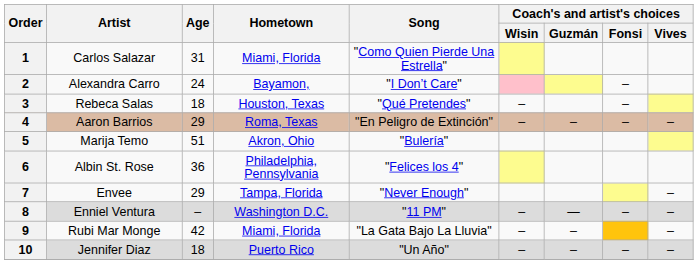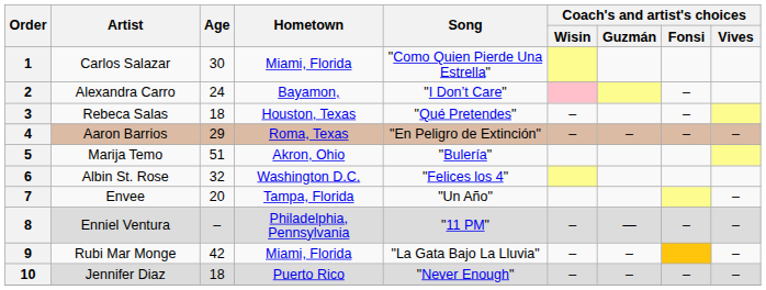1 | Age: 31 -> 30
6 | Age: 36 -> 32
6 | Hometown: Philadelphia, Pennsylvania -> Washington D.C.
7 | Age: 29 -> 20
7 | Song: "Never Enough" -> "Un Año"
8 | Hometown: Washington D.C. -> Philadelphia, Pennsylvania
10 | Song: "Un Año" -> "Never Enough"
